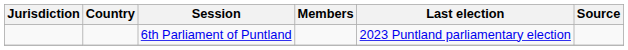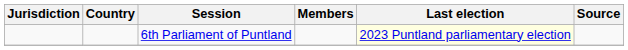6th Parliament of Puntland | Last election: no background -> lightyellow background
